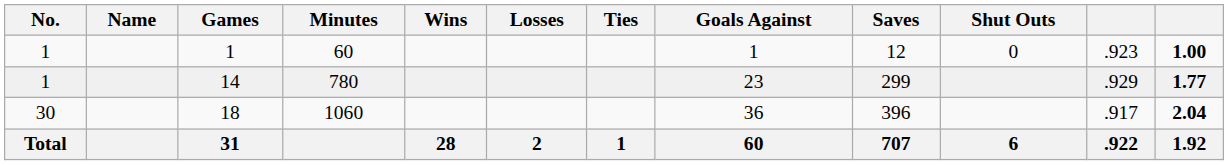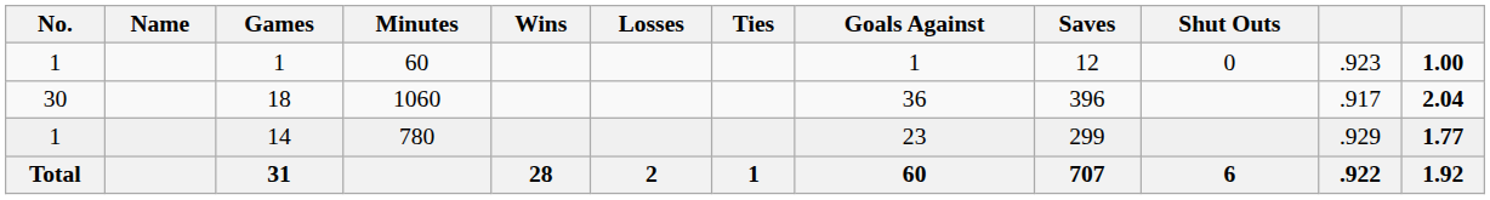rows swapped: 14 <-> 18
